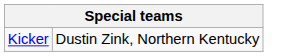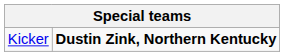Kicker | column 2: normal -> bold
